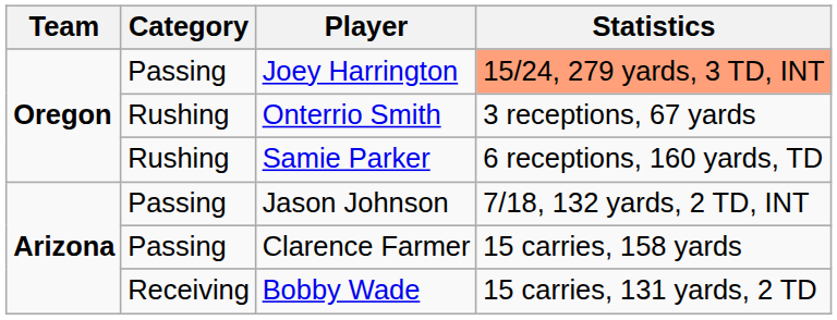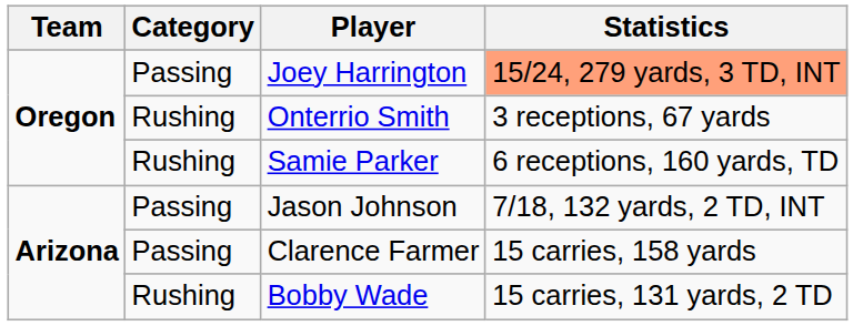Bobby Wade | Category: Receiving -> Rushing
